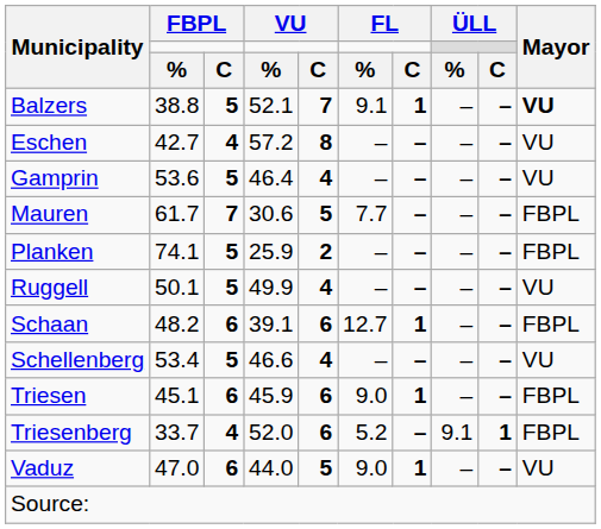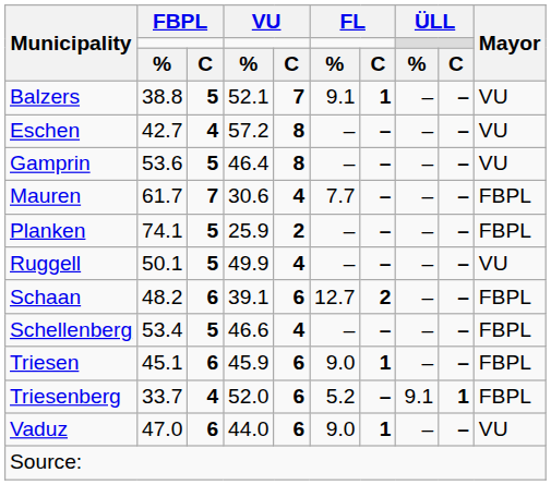Balzers | column 10: bold -> normal
Gamprin | column 5: 4 -> 8
Mauren | column 5: 5 -> 4
Schaan | column 7: 1 -> 2
Schellenberg | column 10: VU -> FBPL
Vaduz | column 5: 5 -> 6
